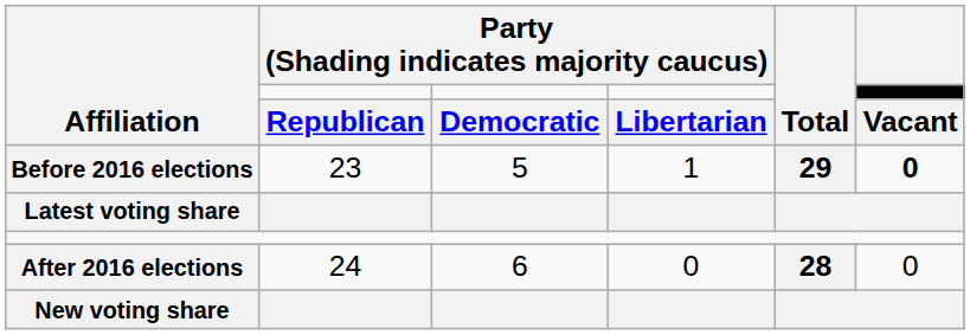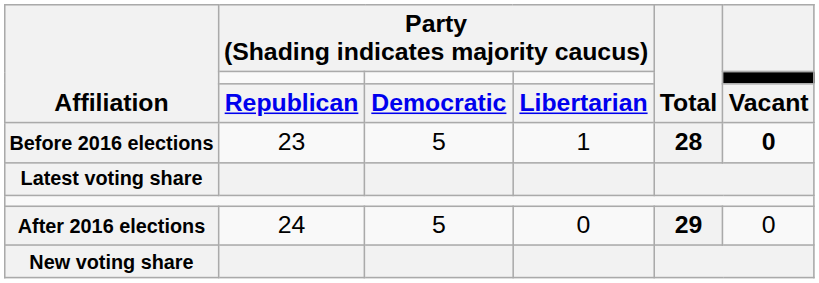Before 2016 elections | Total: 29 -> 28
After 2016 elections | column 3: 6 -> 5
After 2016 elections | Total: 28 -> 29
